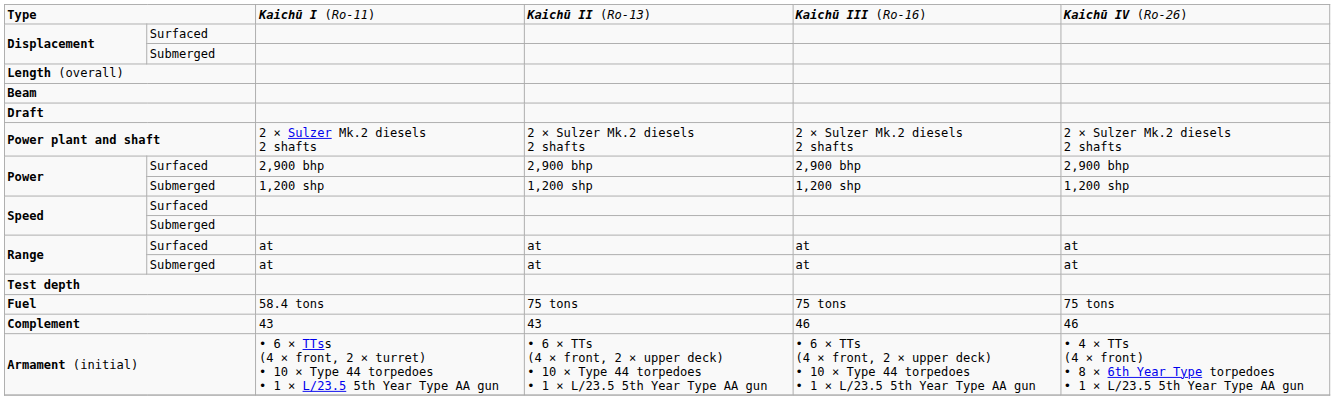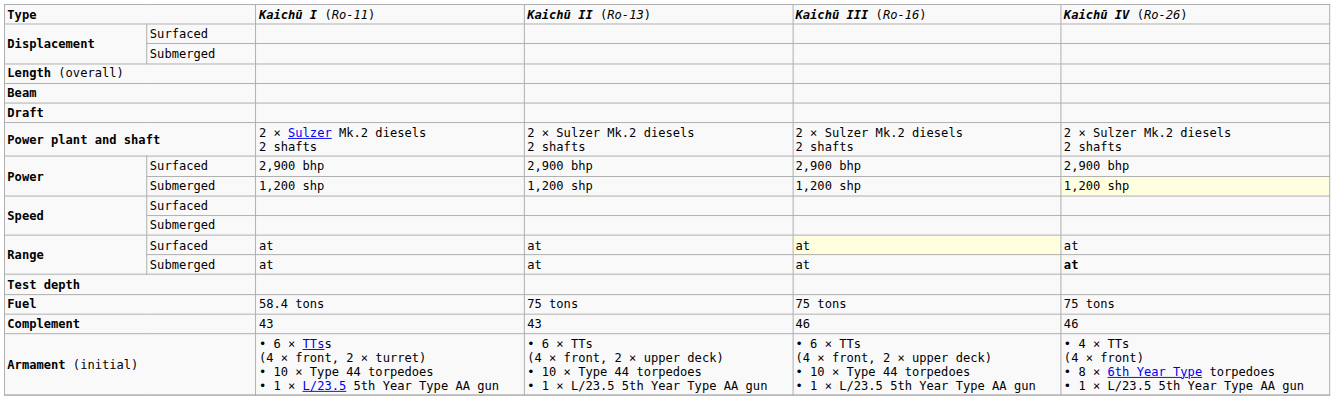Power / Submerged | column 6: no background -> lightyellow background
Range / Surfaced | column 5: no background -> lightyellow background
Range / Submerged | column 6: normal -> bold
